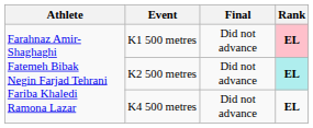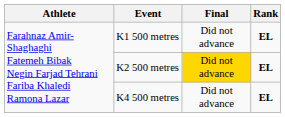K1 500 metres | Rank: pink background -> no background
K2 500 metres | Final: no background -> gold background
K2 500 metres | Rank: paleturquoise background -> no background
